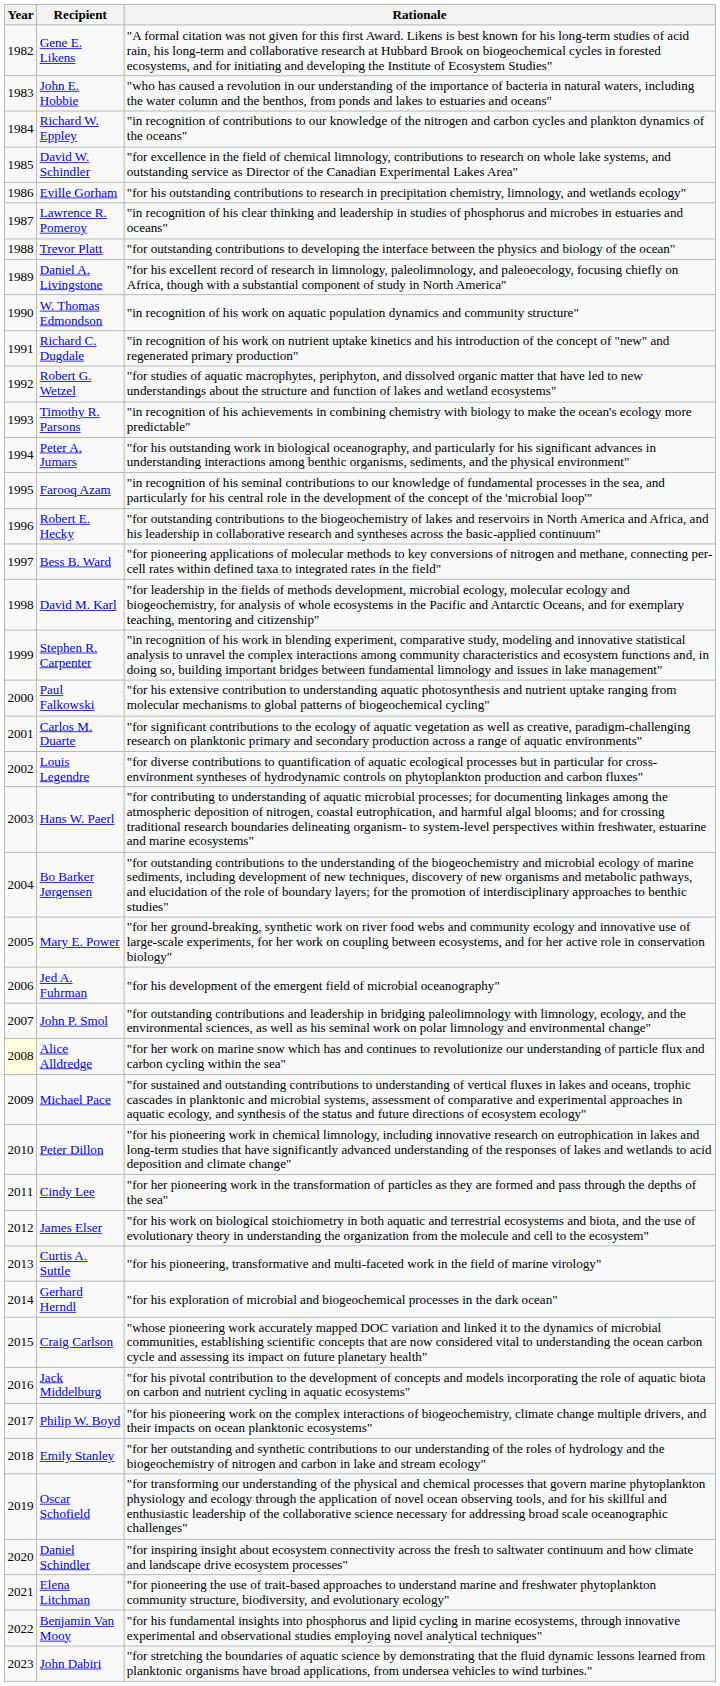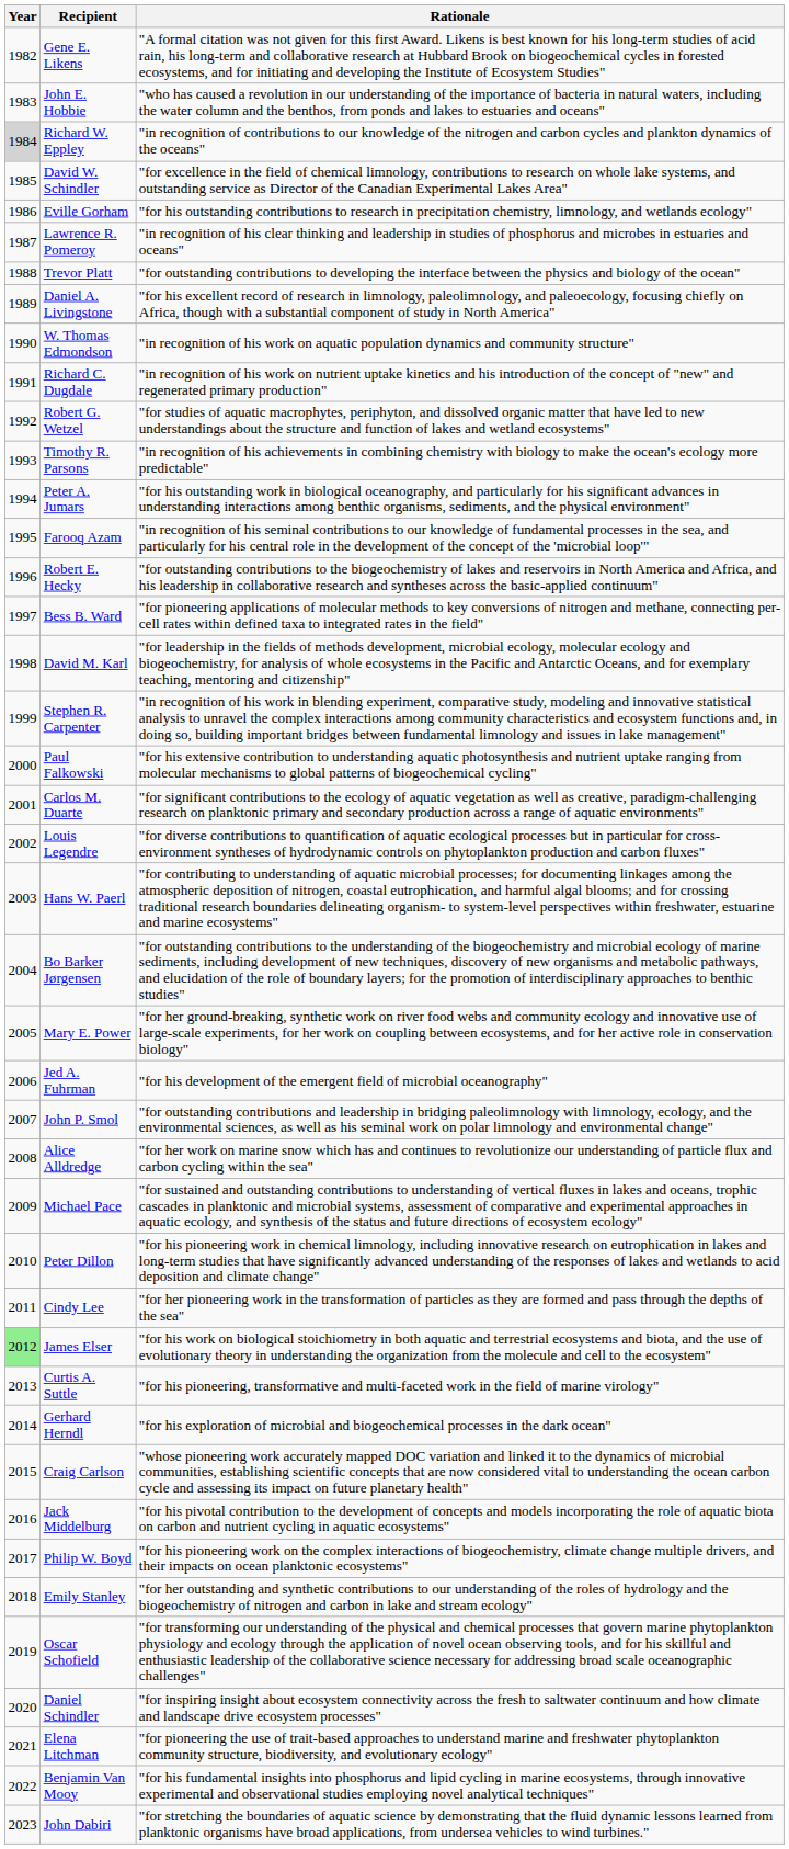Richard W. Eppley | Year: no background -> lightgrey background
Alice Alldredge | Year: lightyellow background -> no background
James Elser | Year: no background -> lightgreen background
